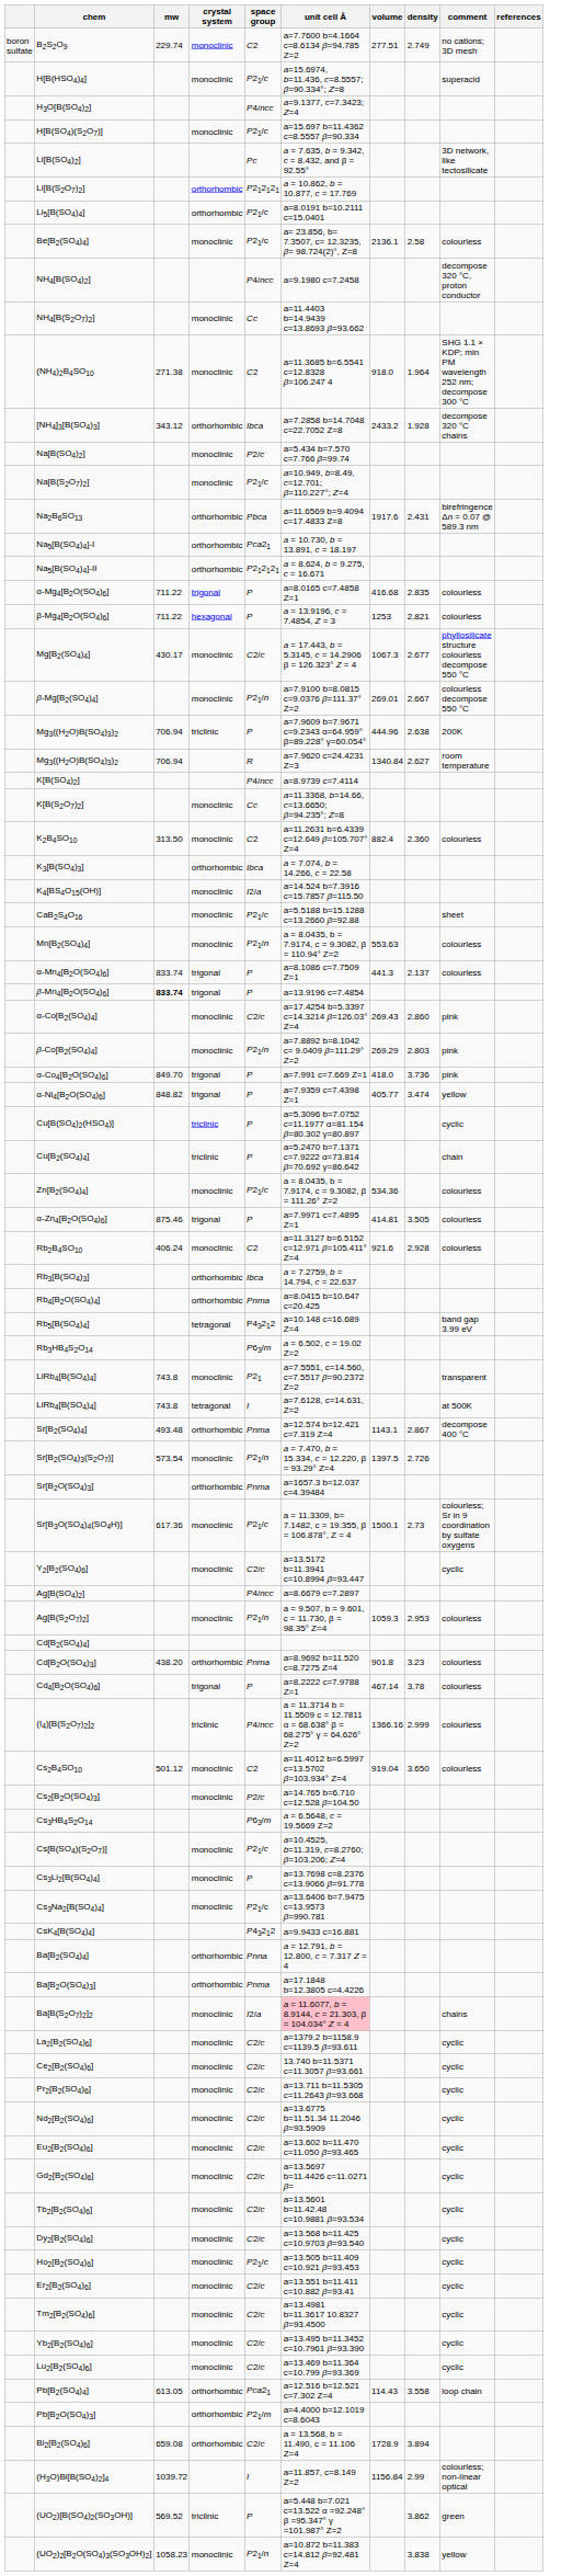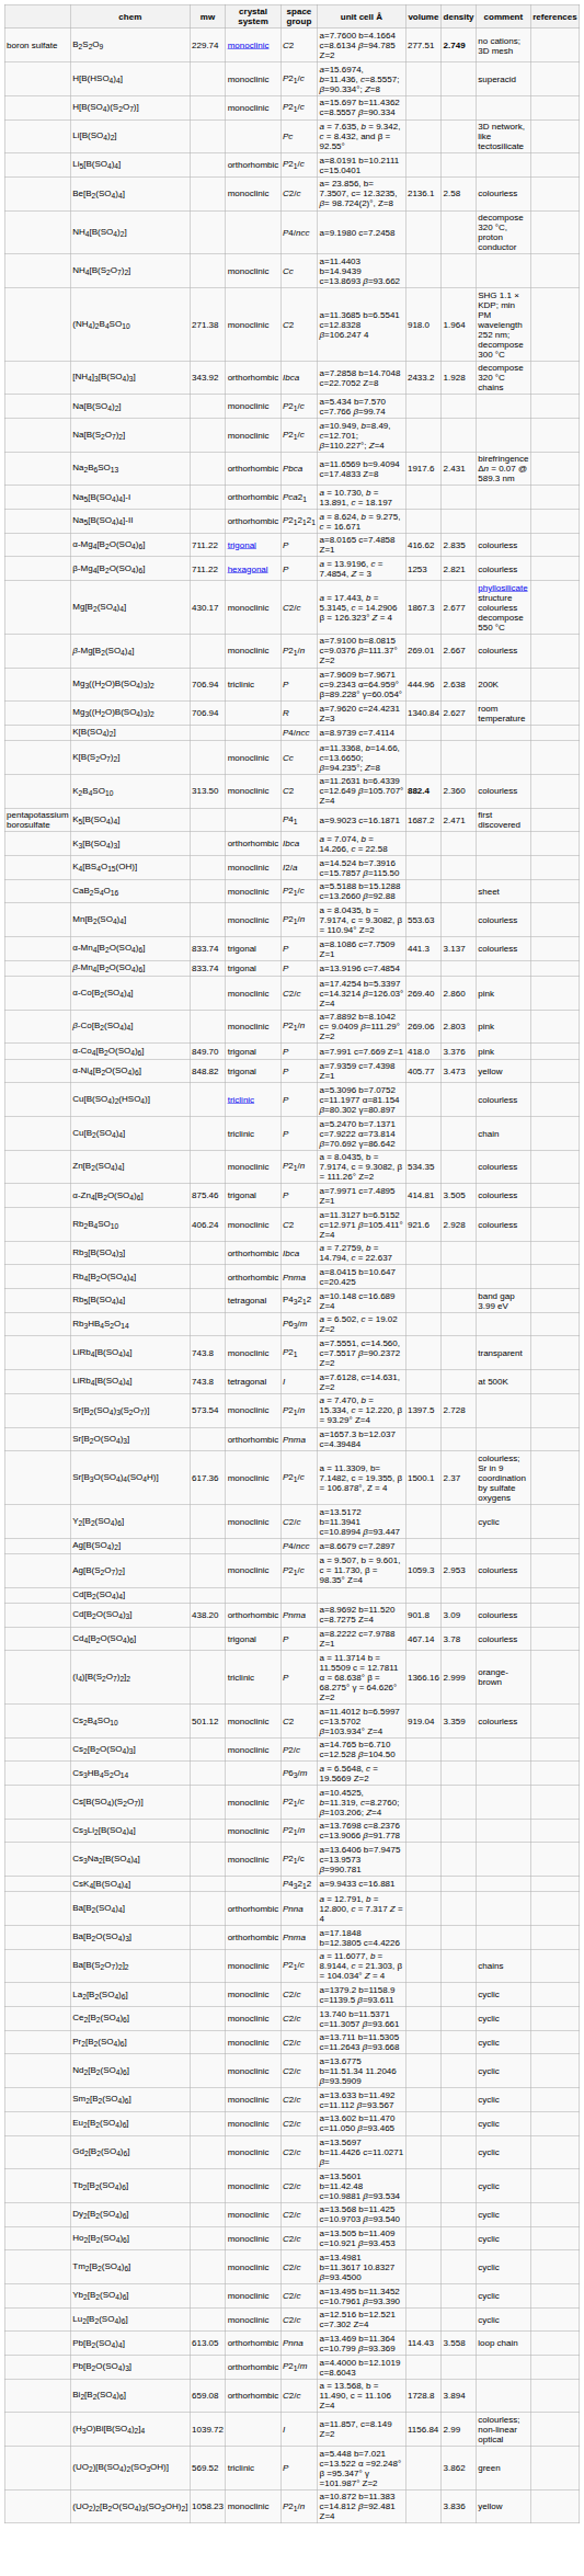B2S2O9 | density: normal -> bold
- row: H3O[B(SO4)2] | P4/ncc | a=9.1377, c=7.3423; Z=4
- row: Li[B(S2O7)2] | orthorhombic | P212121 | a = 10.862, b = 10.877, c = 17.769
Be[B2(SO4)4] | space group: P21/c -> C2/c
[NH4]3[B(SO4)3] | mw: 343.12 -> 343.92
Na[B(SO4)2] | space group: P2/c -> P21/c
α-Mg4[B2O(SO4)6] | volume: 416.68 -> 416.62
Mg[B2(SO4)4] | volume: 1067.3 -> 1867.3
β-Mg[B2(SO4)4] | comment: colourless decompose 550 °C -> colourless
K2B4SO10 | volume: normal -> bold
+ row: pentapotassium borosulfate | K5[B(SO4)4] | P41 | a=9.9023 c=16.1871 | 1687.2 | 2.471 | first discovered
α-Mn4[B2O(SO4)6] | density: 2.137 -> 3.137
β-Mn4[B2O(SO4)6] | mw: bold -> normal
α-Co[B2(SO4)4] | volume: 269.43 -> 269.40
β-Co[B2(SO4)4] | volume: 269.29 -> 269.06
α-Co4[B2O(SO4)6] | density: 3.736 -> 3.376
α-Ni4[B2O(SO4)6] | density: 3.474 -> 3.473
Cu[B(SO4)2(HSO4)] | comment: cyclic -> colourless
Zn[B2(SO4)4] | space group: P21/c -> P21/n
Zn[B2(SO4)4] | volume: 534.36 -> 534.35
- row: Sr[B2(SO4)4] | 493.48 | orthorhombic | Pnma | a=12.574 b=12.421 c=7.319 Z=4 | 1143.1 | 2.867 | decompose 400 °C
Sr[B2(SO4)3(S2O7)] | density: 2.726 -> 2.728
Sr[B3O(SO4)4(SO4H)] | density: 2.73 -> 2.37
Ag[B(S2O7)2] | space group: P21/n -> P21/c
Cd[B2O(SO4)3] | density: 3.23 -> 3.09
(I4)[B(S2O7)2]2 | space group: P4/ncc -> P
(I4)[B(S2O7)2]2 | comment: colourless -> orange-brown
Cs2B4SO10 | density: 3.650 -> 3.359
Cs3Li2[B(SO4)4] | space group: P -> P21/n
Ba[B(S2O7)2]2 | space group: I2/a -> P21/c
Ba[B(S2O7)2]2 | unit cell Å: pink background -> no background
+ row: Sm2[B2(SO4)6] | monoclinic | C2/c | a=13.633 b=11.492 c=11.112 β=93.567 | cyclic
Ho2[B2(SO4)6] | space group: P21/c -> C2/c
- row: Er2[B2(SO4)6] | monoclinic | C2/c | a=13.551 b=11.411 c=10.882 β=93.41 | cyclic
Lu2[B2(SO4)6] | unit cell Å: a=13.469 b=11.364 c=10.799 β=93.369 -> a=12.516 b=12.521 c=7.302 Z=4
Pb[B2(SO4)4] | space group: Pca21 -> Pnna
Pb[B2(SO4)4] | unit cell Å: a=12.516 b=12.521 c=7.302 Z=4 -> a=13.469 b=11.364 c=10.799 β=93.369
Bi2[B2(SO4)6] | volume: 1728.9 -> 1728.8
(UO2)2[B2O(SO4)3(SO3OH)2] | density: 3.838 -> 3.836
